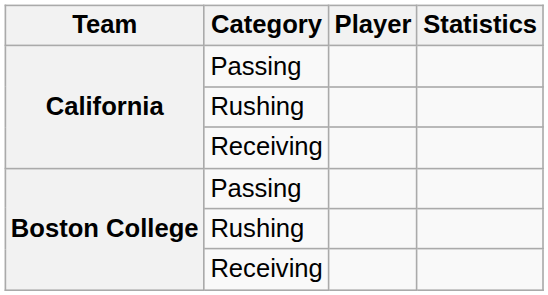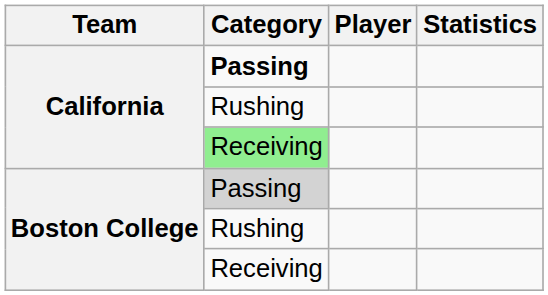California / Passing | Category: normal -> bold
California / Receiving | Category: no background -> lightgreen background
Boston College / Passing | Category: no background -> lightgrey background
